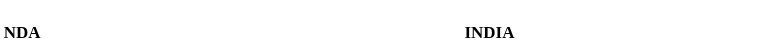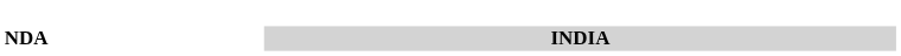NDA | 9: no background -> lightgrey background
